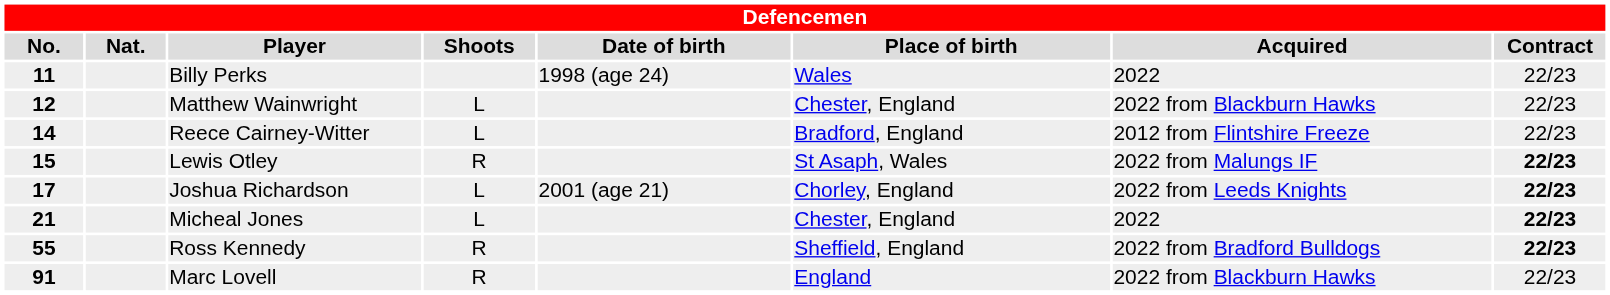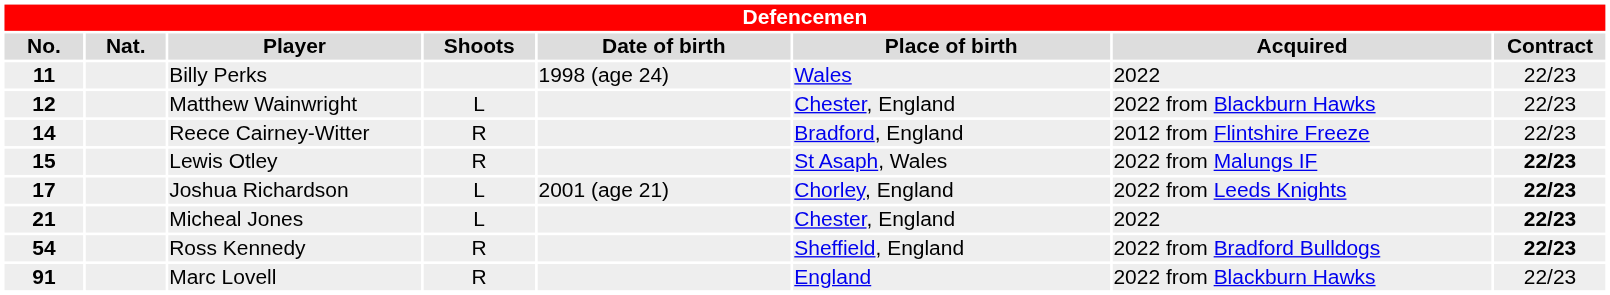Reece Cairney-Witter | Shoots: L -> R
Ross Kennedy | No.: 55 -> 54
